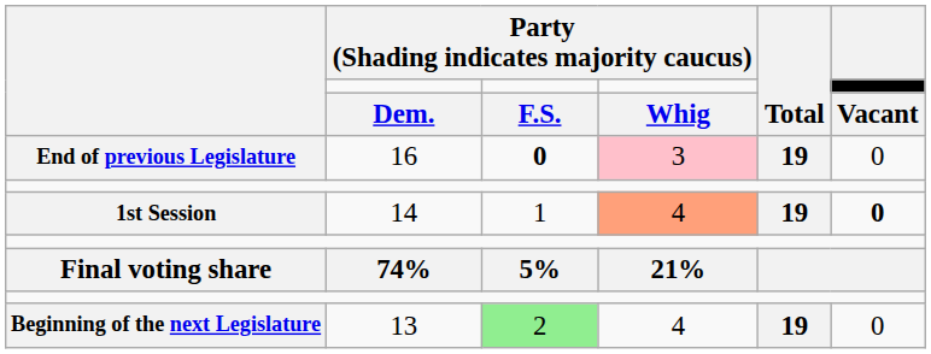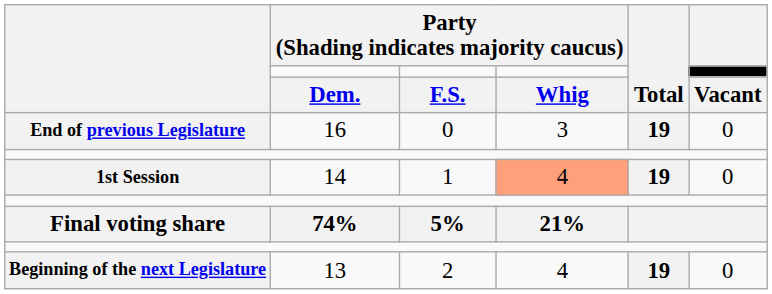End of previous Legislature | column 3: bold -> normal
End of previous Legislature | column 4: pink background -> no background
1st Session | column 6: bold -> normal
Beginning of the next Legislature | column 3: lightgreen background -> no background
